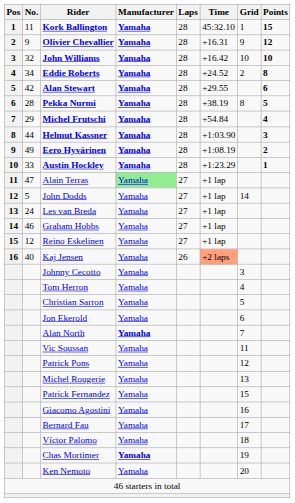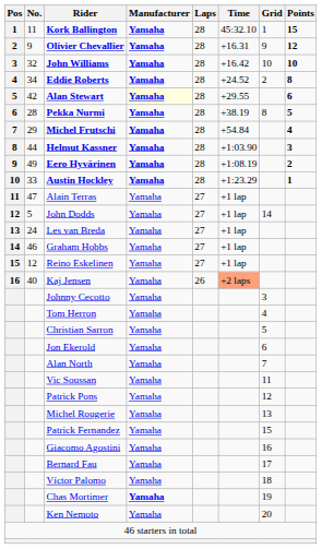Alan Stewart | Manufacturer: no background -> lightyellow background
Alain Terras | Manufacturer: lightgreen background -> no background
Alan North | Manufacturer: bold -> normal
